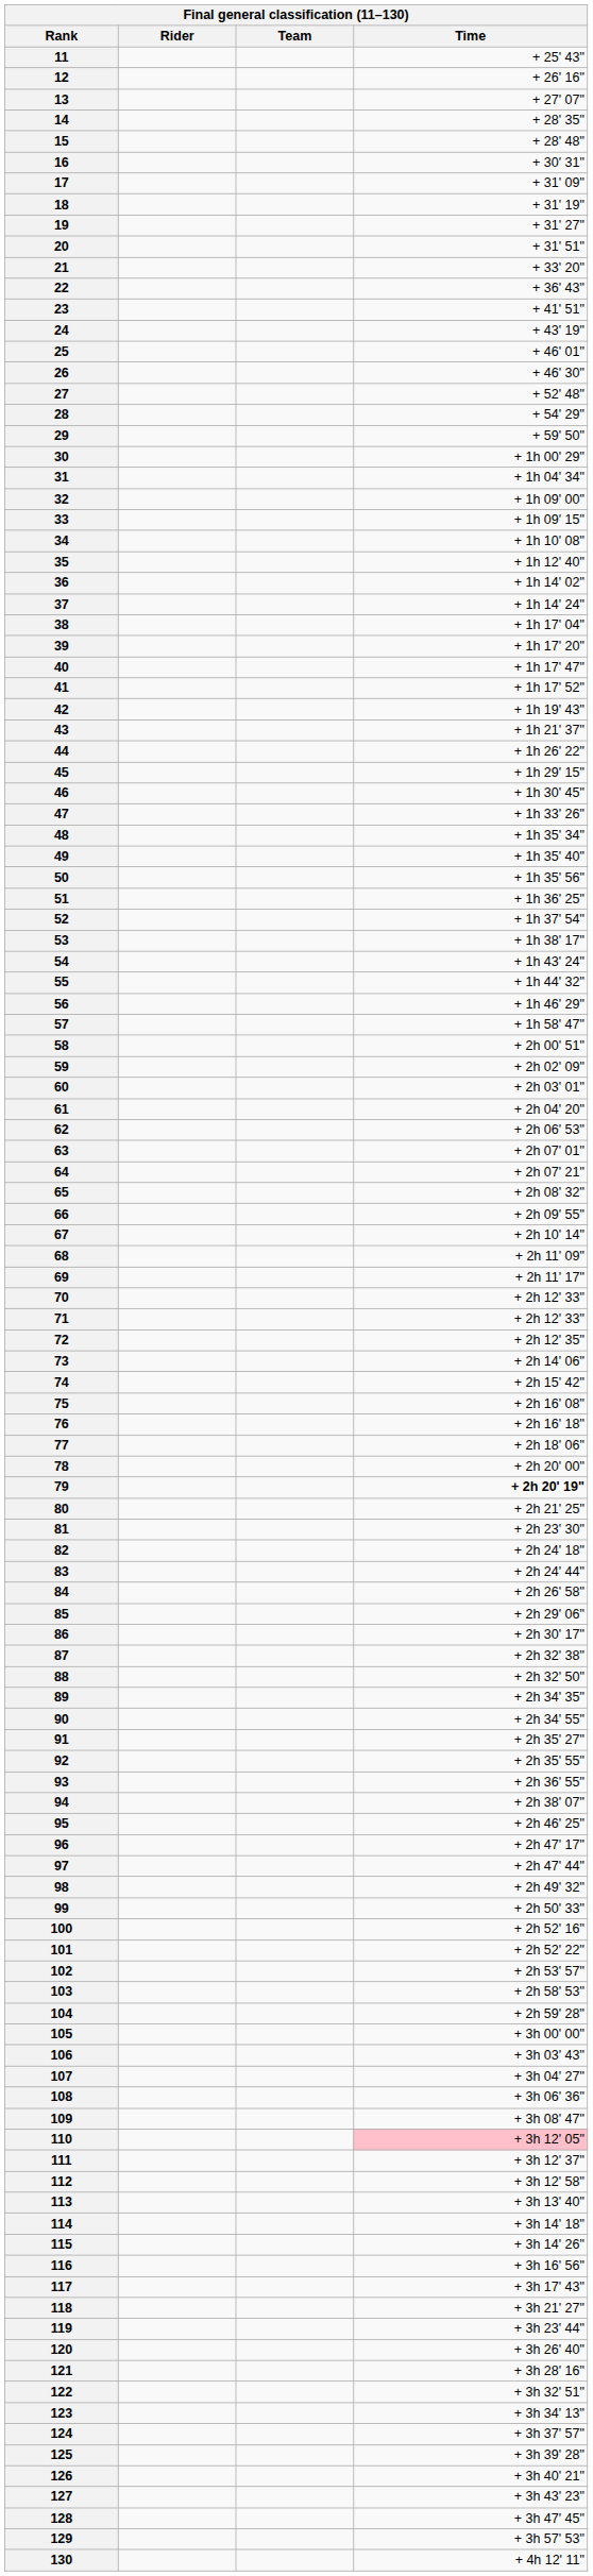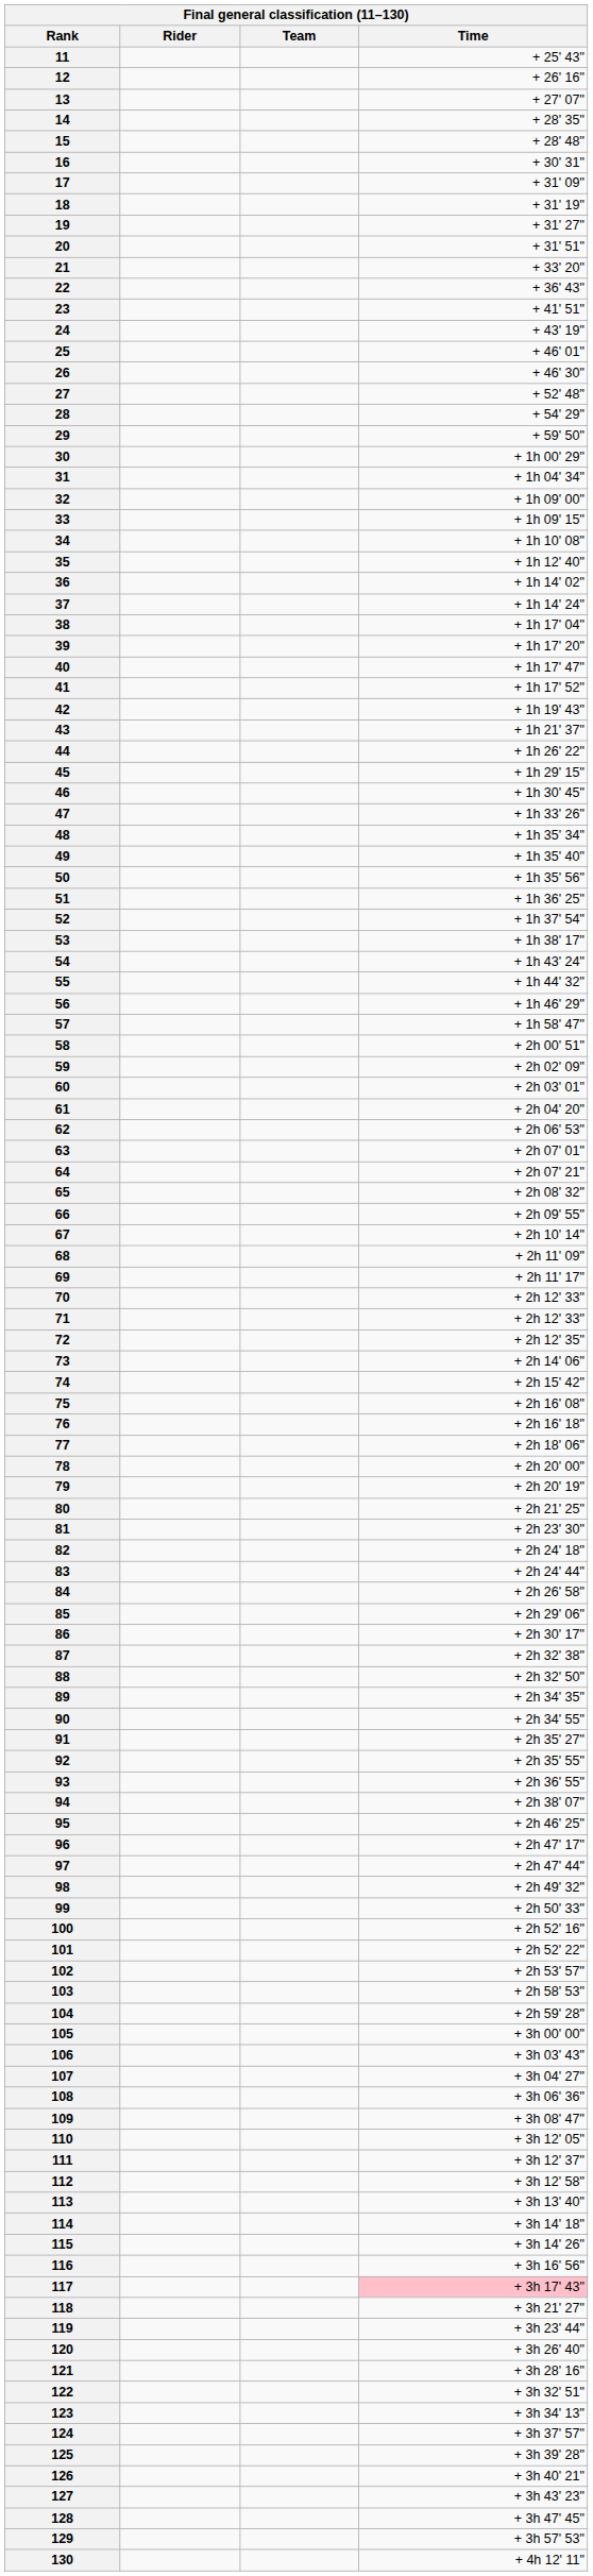79 | Time: bold -> normal
110 | Time: pink background -> no background
117 | Time: no background -> pink background
